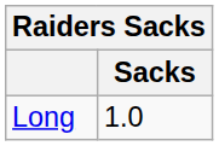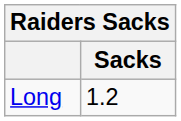Long | Sacks: 1.0 -> 1.2
